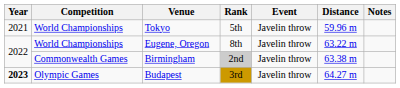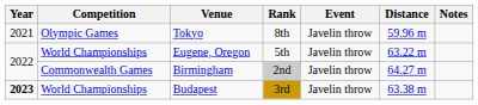Tokyo | Competition: World Championships -> Olympic Games
Tokyo | Rank: 5th -> 8th
Eugene, Oregon | Rank: 8th -> 5th
Birmingham | Distance: 63.38 m -> 64.27 m
Budapest | Competition: Olympic Games -> World Championships
Budapest | Distance: 64.27 m -> 63.38 m
